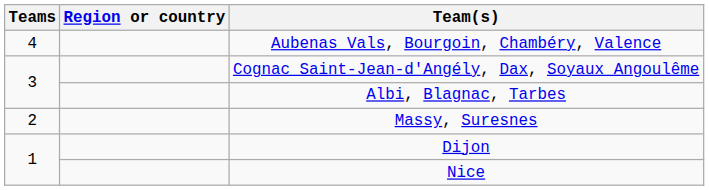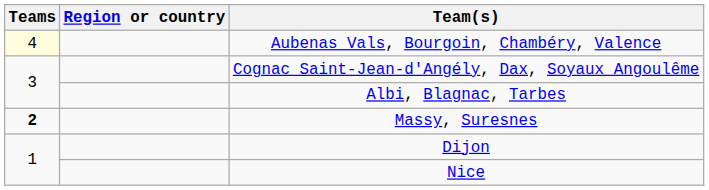Aubenas Vals, Bourgoin, Chambéry, Valence | Teams: no background -> lightyellow background
Massy, Suresnes | Teams: normal -> bold
